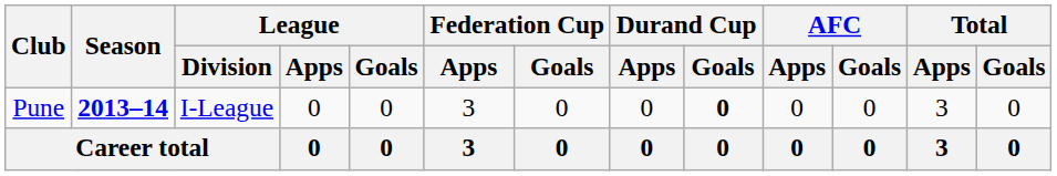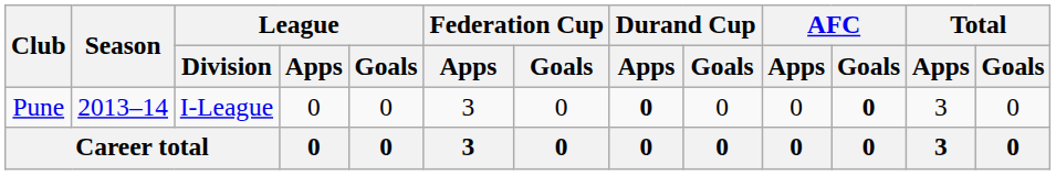Pune | Season: bold -> normal
Pune | Durand Cup / Apps: normal -> bold
Pune | Durand Cup / Goals: bold -> normal
Pune | AFC / Goals: normal -> bold
